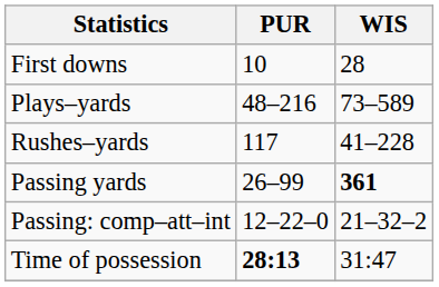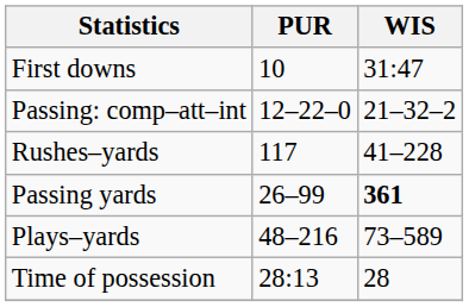First downs | WIS: 28 -> 31:47
rows swapped: Plays–yards <-> Passing: comp–att–int
Time of possession | PUR: bold -> normal
Time of possession | WIS: 31:47 -> 28
